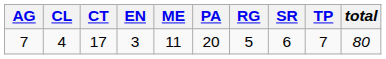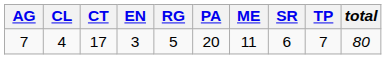columns swapped: ME <-> RG
